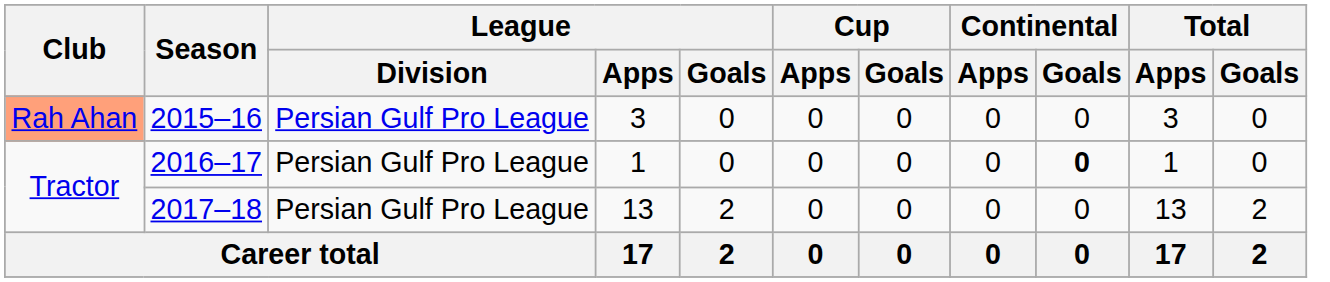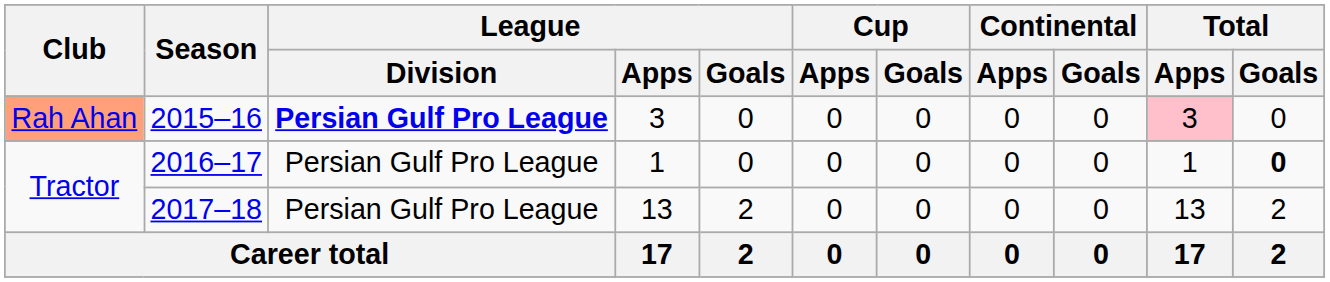2015–16 | League / Division: normal -> bold
2015–16 | Total / Apps: no background -> pink background
2016–17 | Continental / Goals: bold -> normal
2016–17 | Total / Goals: normal -> bold
